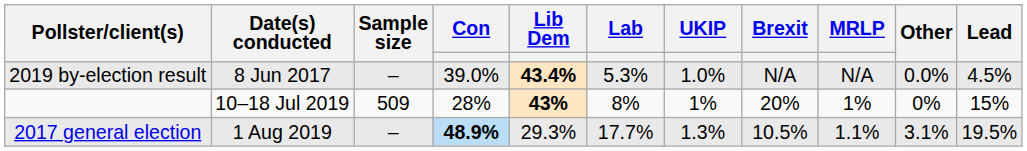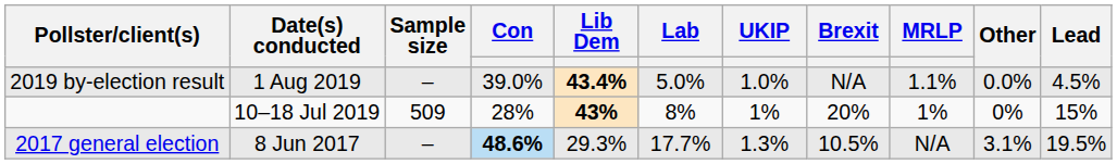2019 by-election result | Date(s) conducted: 8 Jun 2017 -> 1 Aug 2019
2019 by-election result | Lab: 5.3% -> 5.0%
2019 by-election result | MRLP: N/A -> 1.1%
2017 general election | Date(s) conducted: 1 Aug 2019 -> 8 Jun 2017
2017 general election | Con: 48.9% -> 48.6%
2017 general election | MRLP: 1.1% -> N/A
